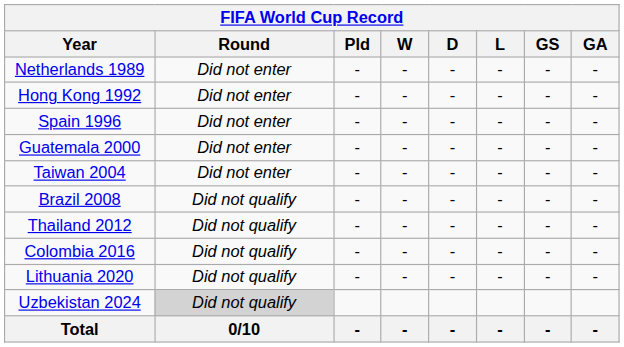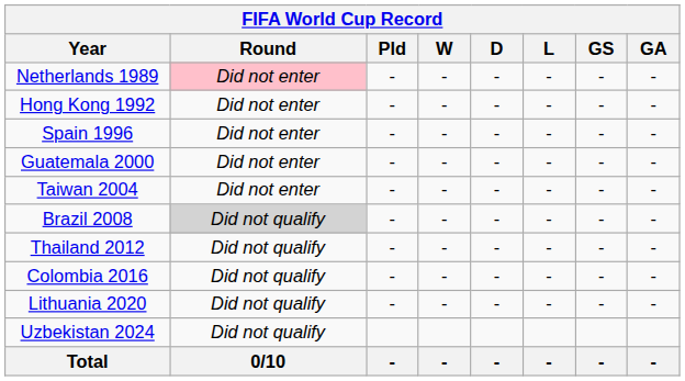Netherlands 1989 | Round: no background -> pink background
Brazil 2008 | Round: no background -> lightgrey background
Uzbekistan 2024 | Round: lightgrey background -> no background
